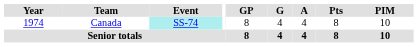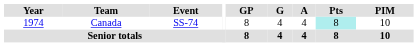Canada | Event: paleturquoise background -> no background
Canada | Pts: no background -> paleturquoise background
